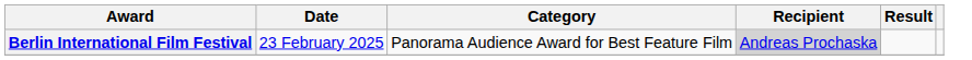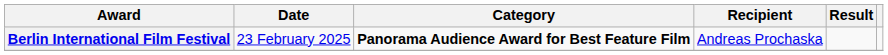Berlin International Film Festival | Category: normal -> bold
Berlin International Film Festival | Recipient: lightgrey background -> no background
